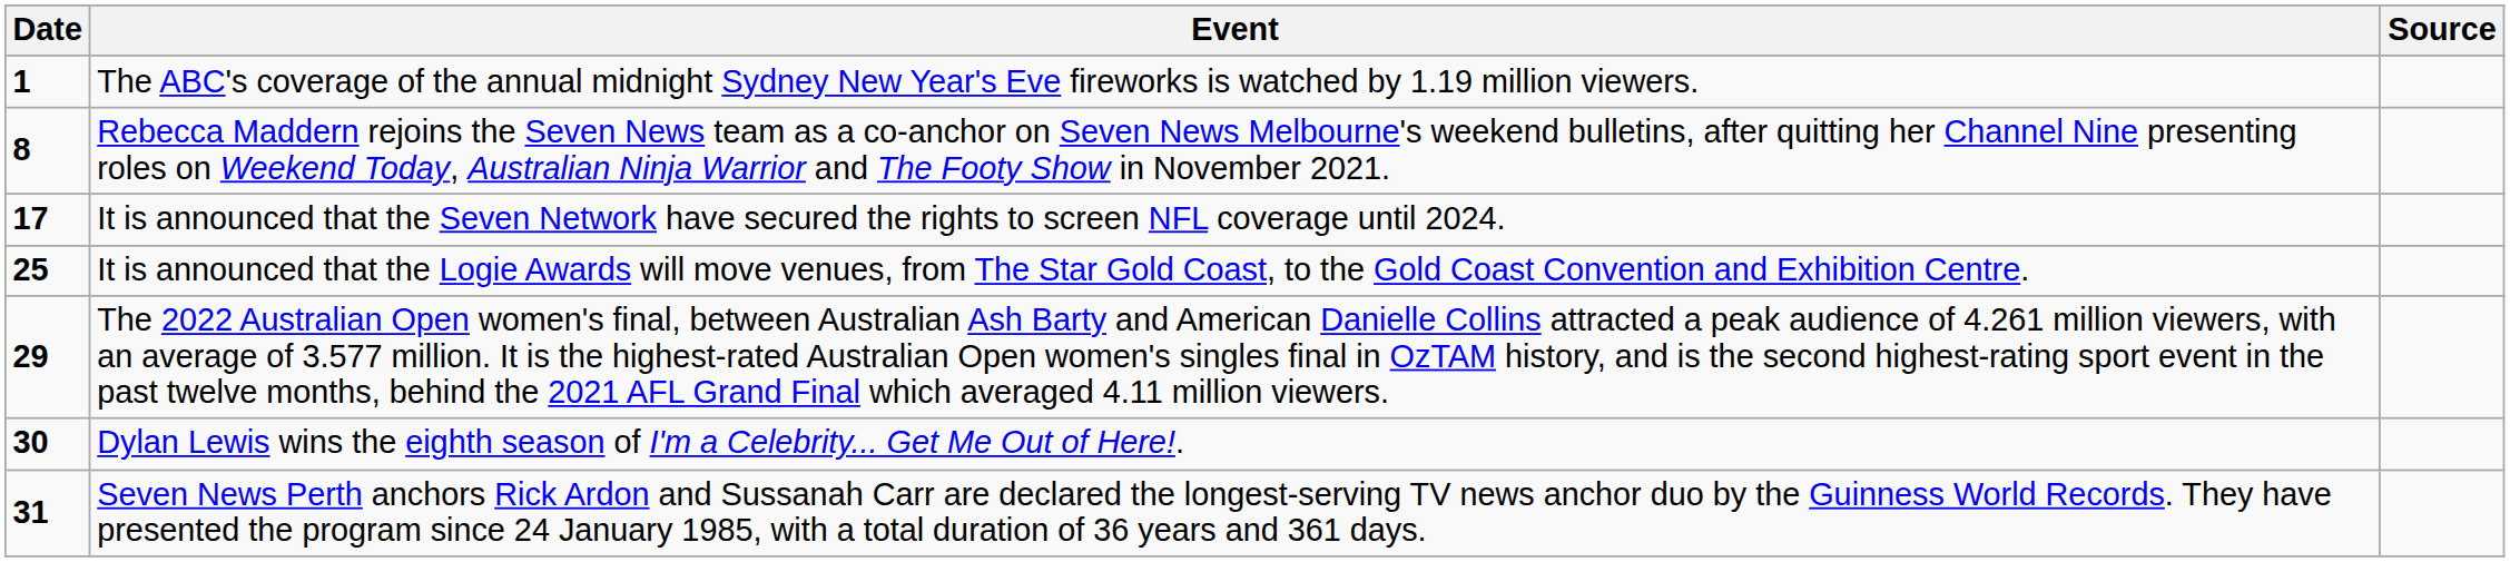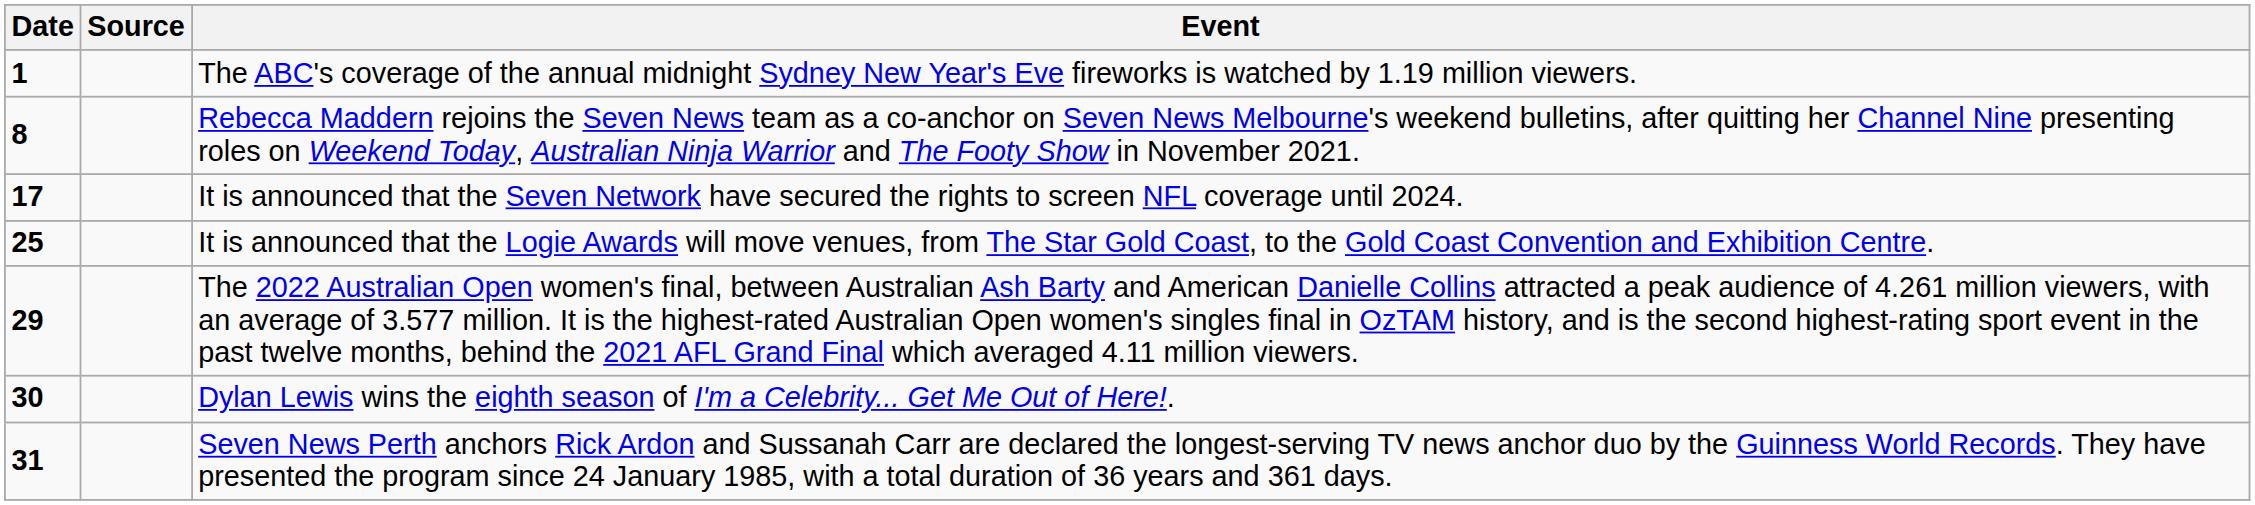columns swapped: Event <-> Source
